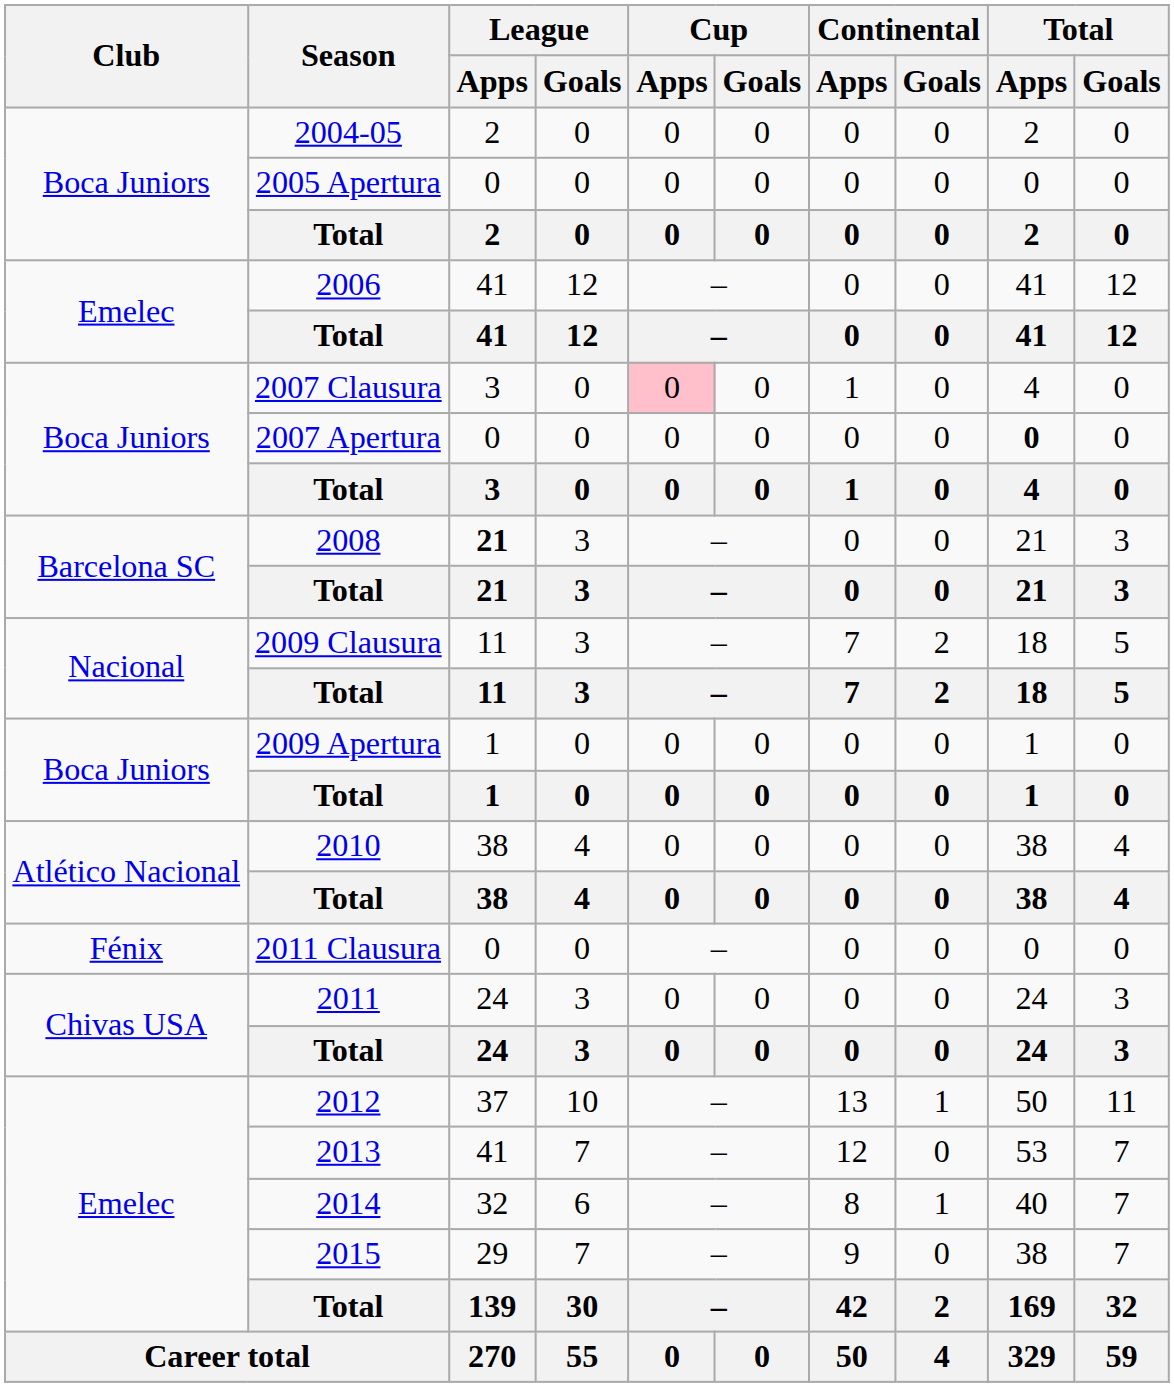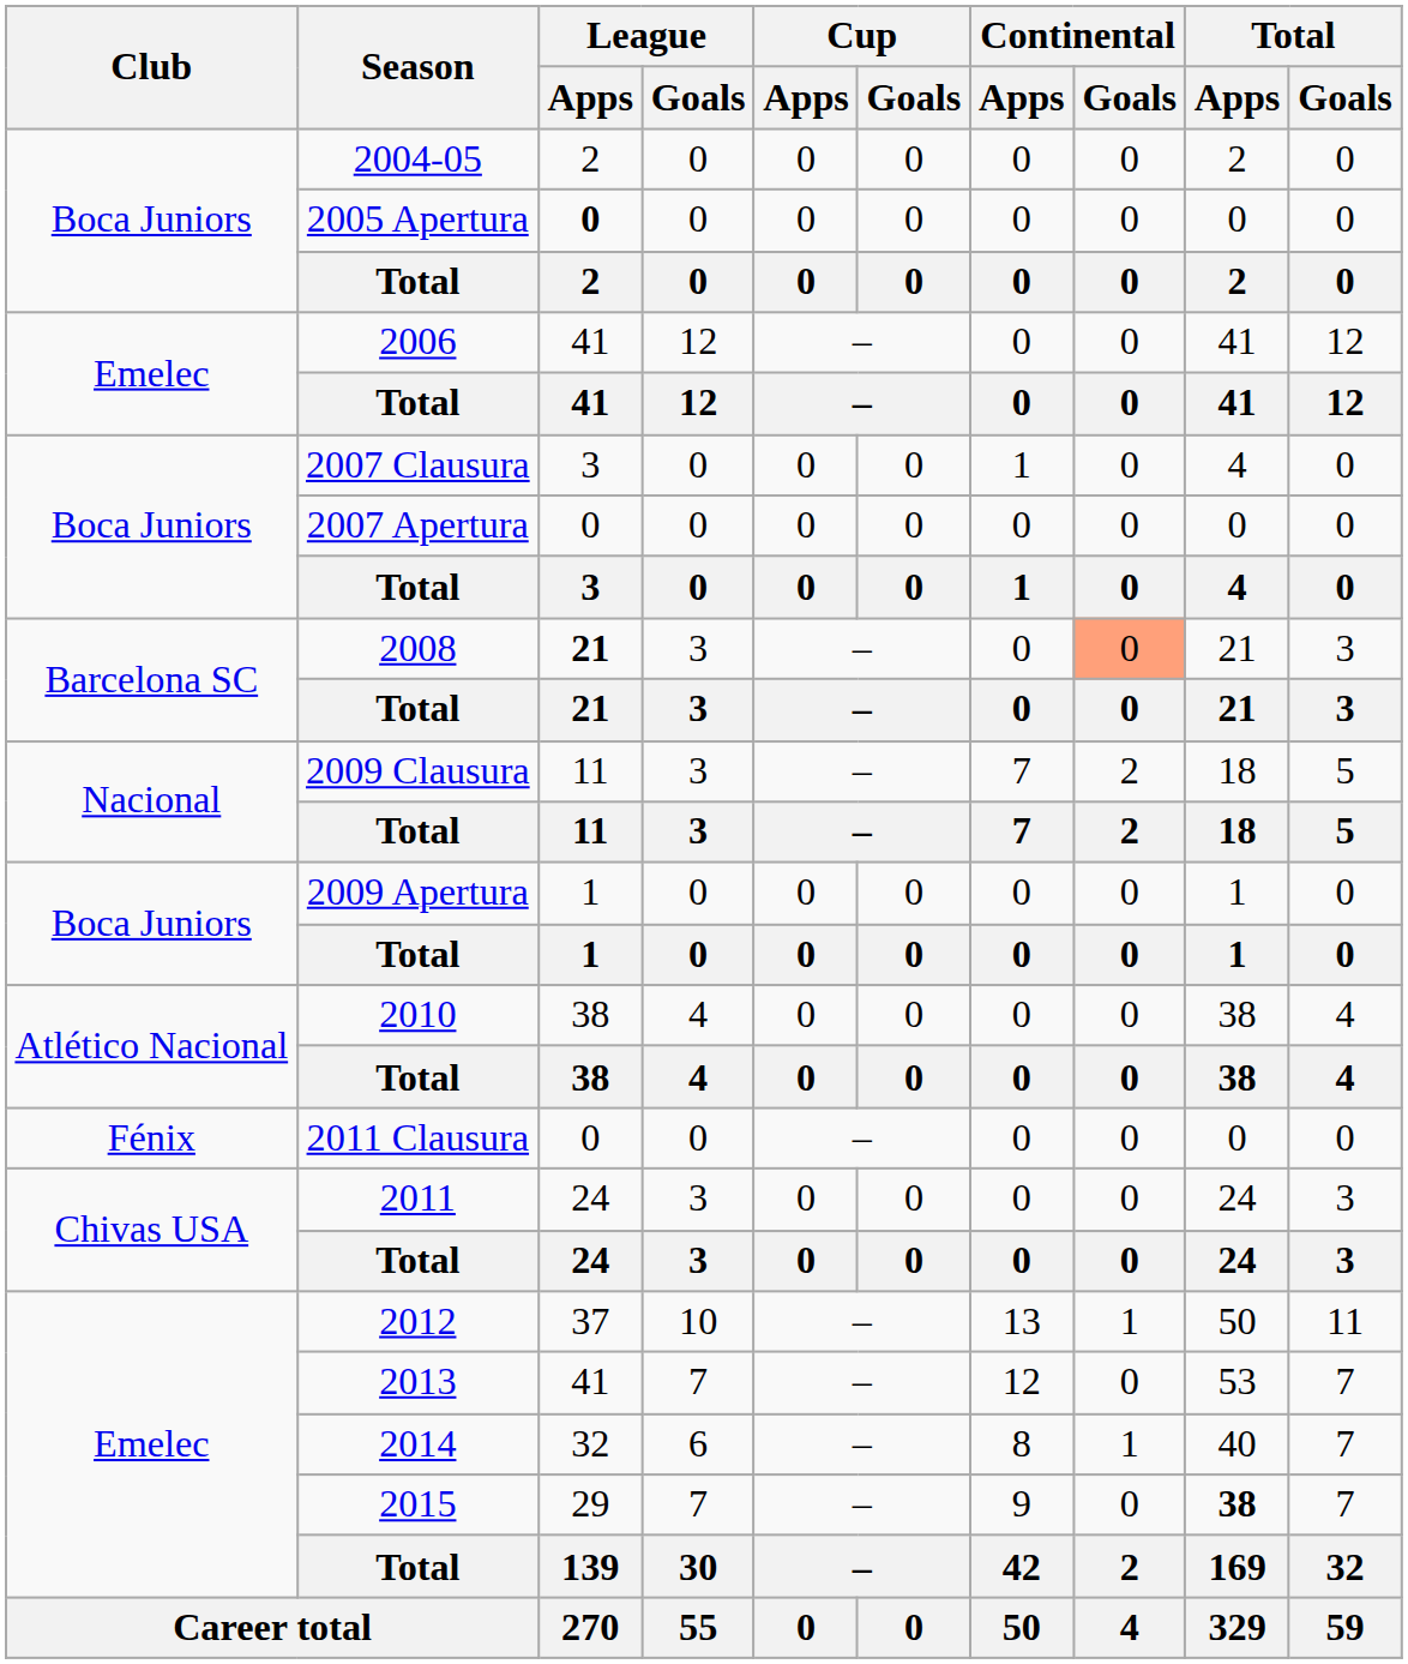2005 Apertura | League / Apps: normal -> bold
2007 Clausura | Cup / Apps: pink background -> no background
2007 Apertura | Total / Apps: bold -> normal
2008 | Continental / Goals: no background -> lightsalmon background
2015 | Total / Apps: normal -> bold
